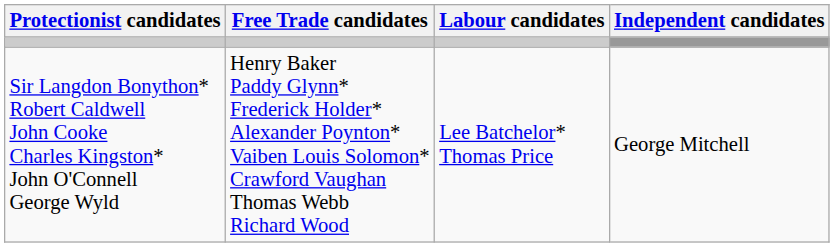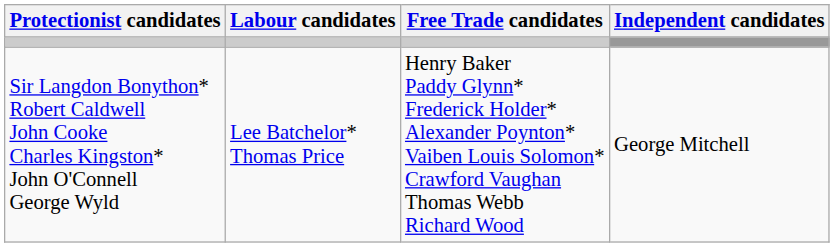columns swapped: Free Trade candidates <-> Labour candidates
